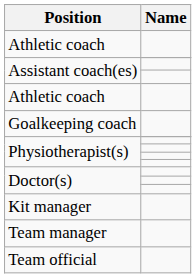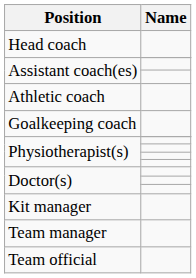row 2 | Position: Athletic coach -> Head coach
